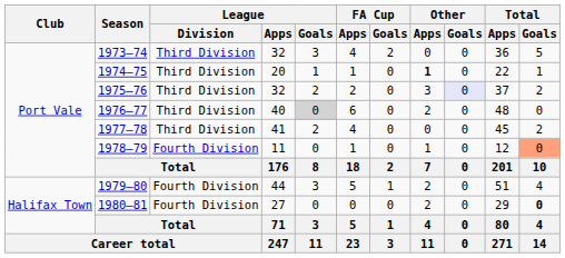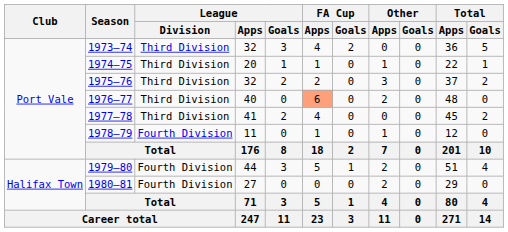1974–75 | Other / Apps: bold -> normal
1975–76 | Other / Goals: lavender background -> no background
1976–77 | League / Goals: lightgrey background -> no background
1976–77 | FA Cup / Apps: no background -> lightsalmon background
1978–79 | Total / Goals: lightsalmon background -> no background
1980–81 | Total / Goals: bold -> normal
